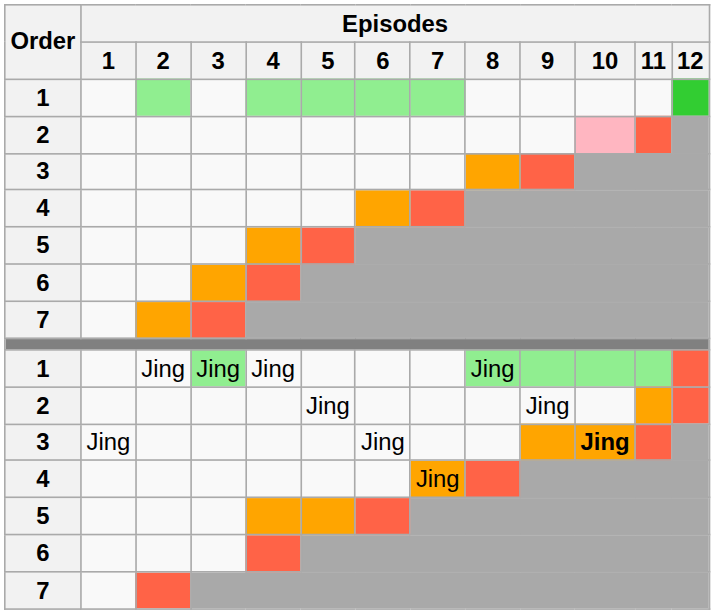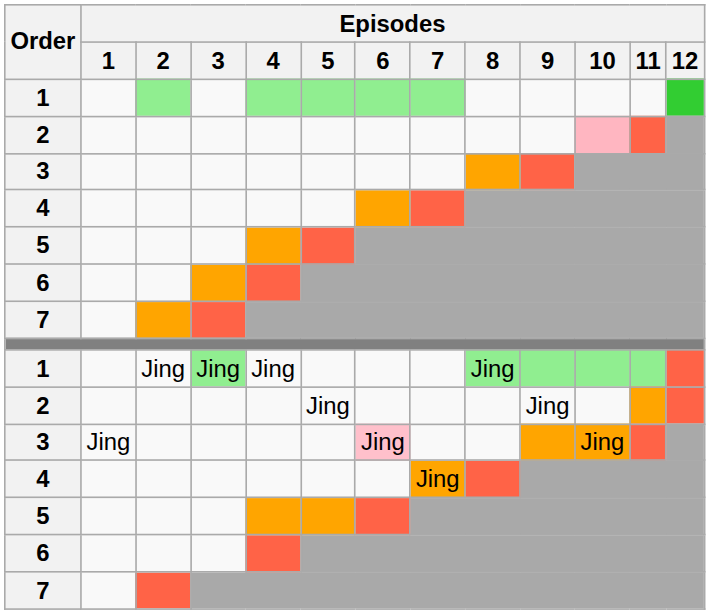3 / Jing | Episodes / 6: no background -> pink background
3 / Jing | Episodes / 10: bold -> normal
